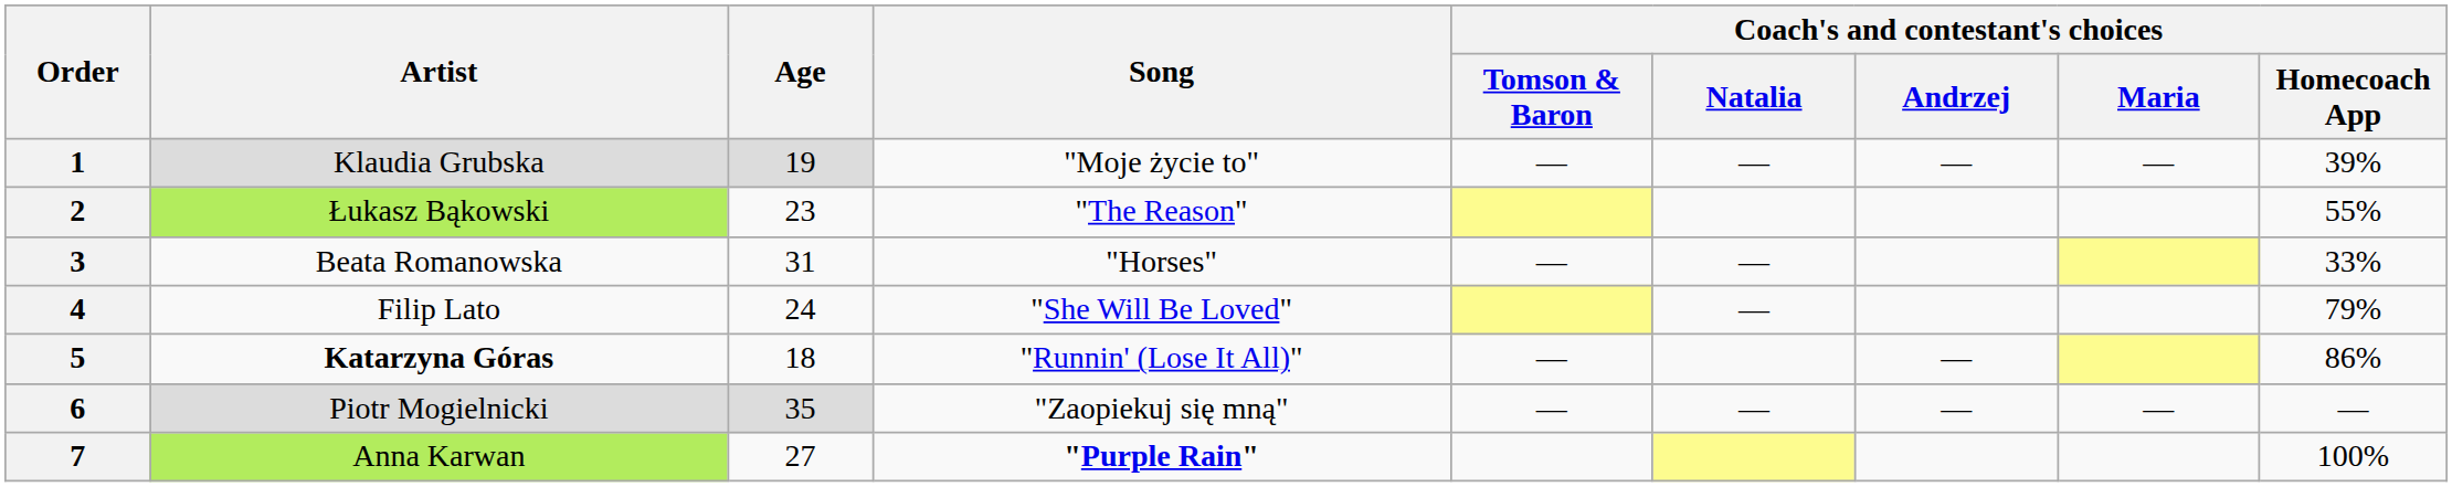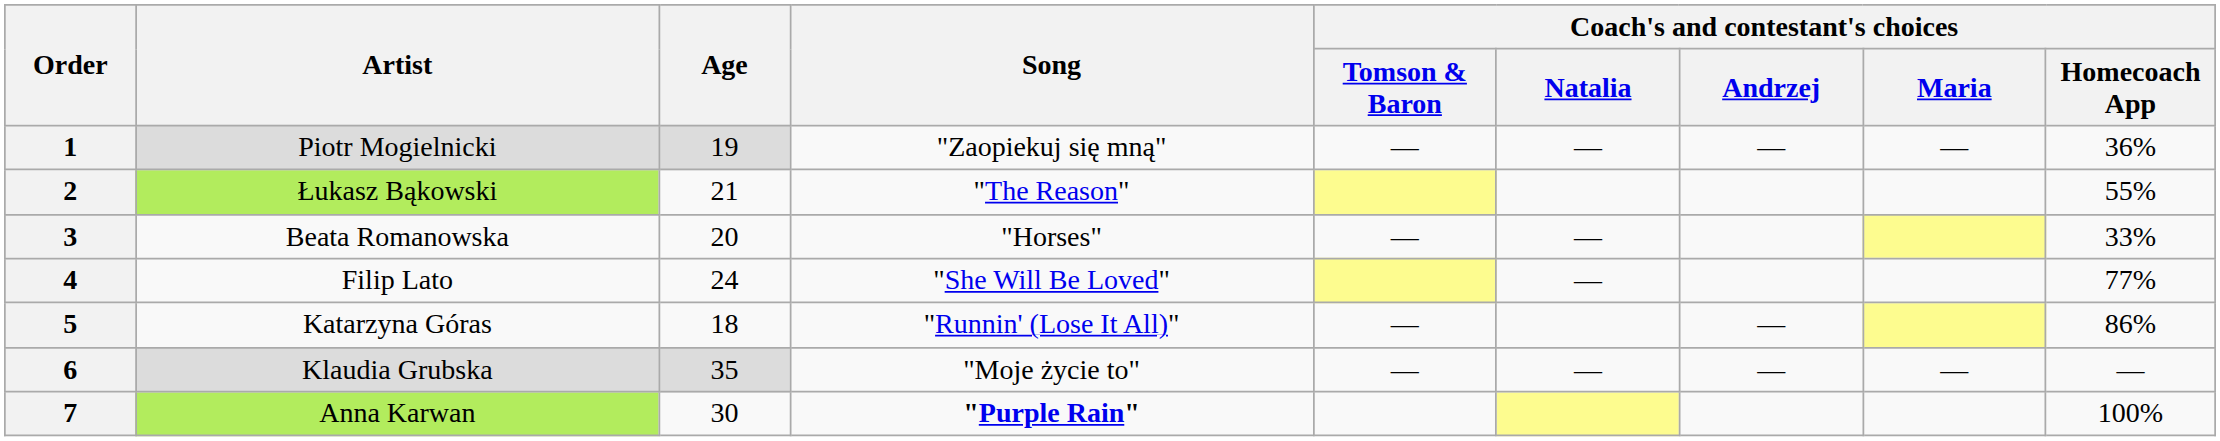1 | Artist: Klaudia Grubska -> Piotr Mogielnicki
1 | Song: "Moje życie to" -> "Zaopiekuj się mną"
1 | Coach's and contestant's choices / Homecoach App: 39% -> 36%
2 | Age: 23 -> 21
3 | Age: 31 -> 20
4 | Coach's and contestant's choices / Homecoach App: 79% -> 77%
5 | Artist: bold -> normal
6 | Artist: Piotr Mogielnicki -> Klaudia Grubska
6 | Song: "Zaopiekuj się mną" -> "Moje życie to"
7 | Age: 27 -> 30
